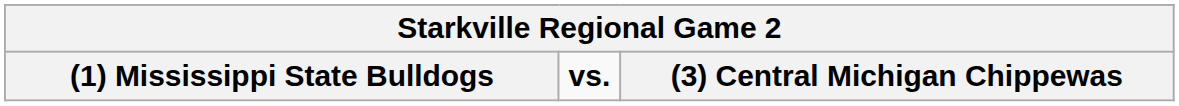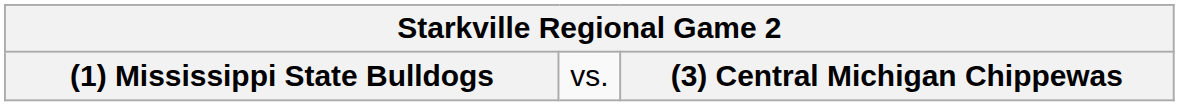(1) Mississippi State Bulldogs | column 2: bold -> normal
